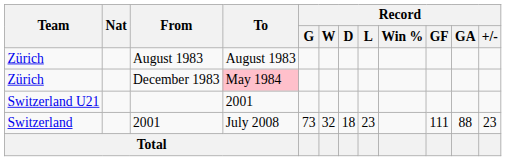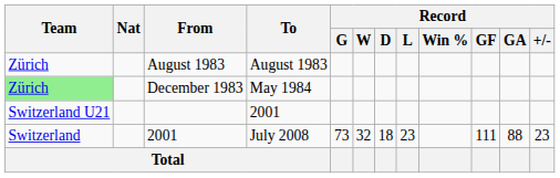December 1983 | Team: no background -> lightgreen background
December 1983 | To: pink background -> no background
